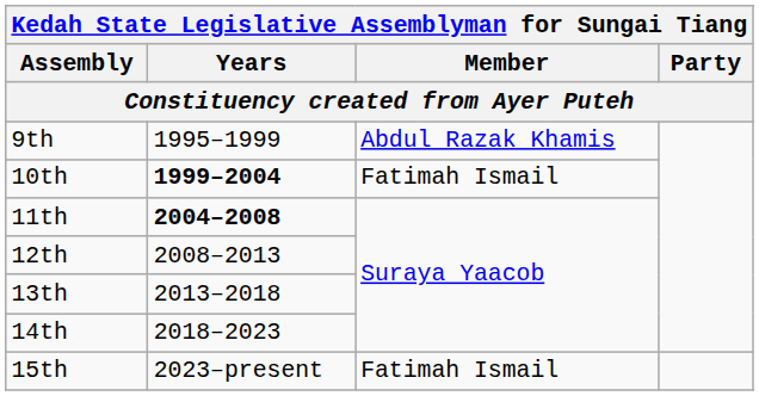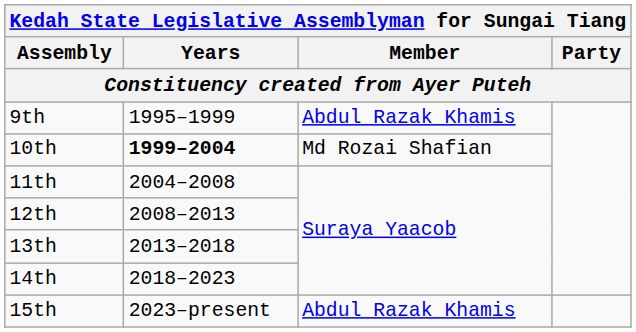10th | Member: Fatimah Ismail -> Md Rozai Shafian
11th | Years: bold -> normal
15th | Member: Fatimah Ismail -> Abdul Razak Khamis
